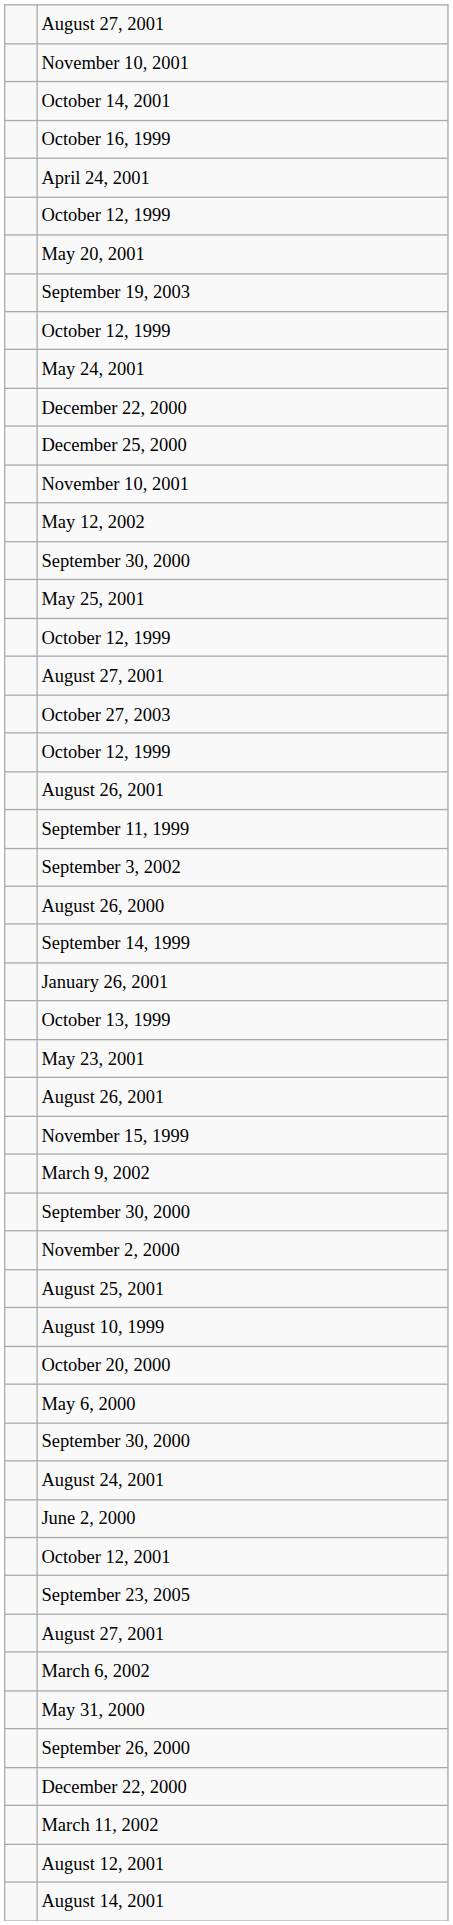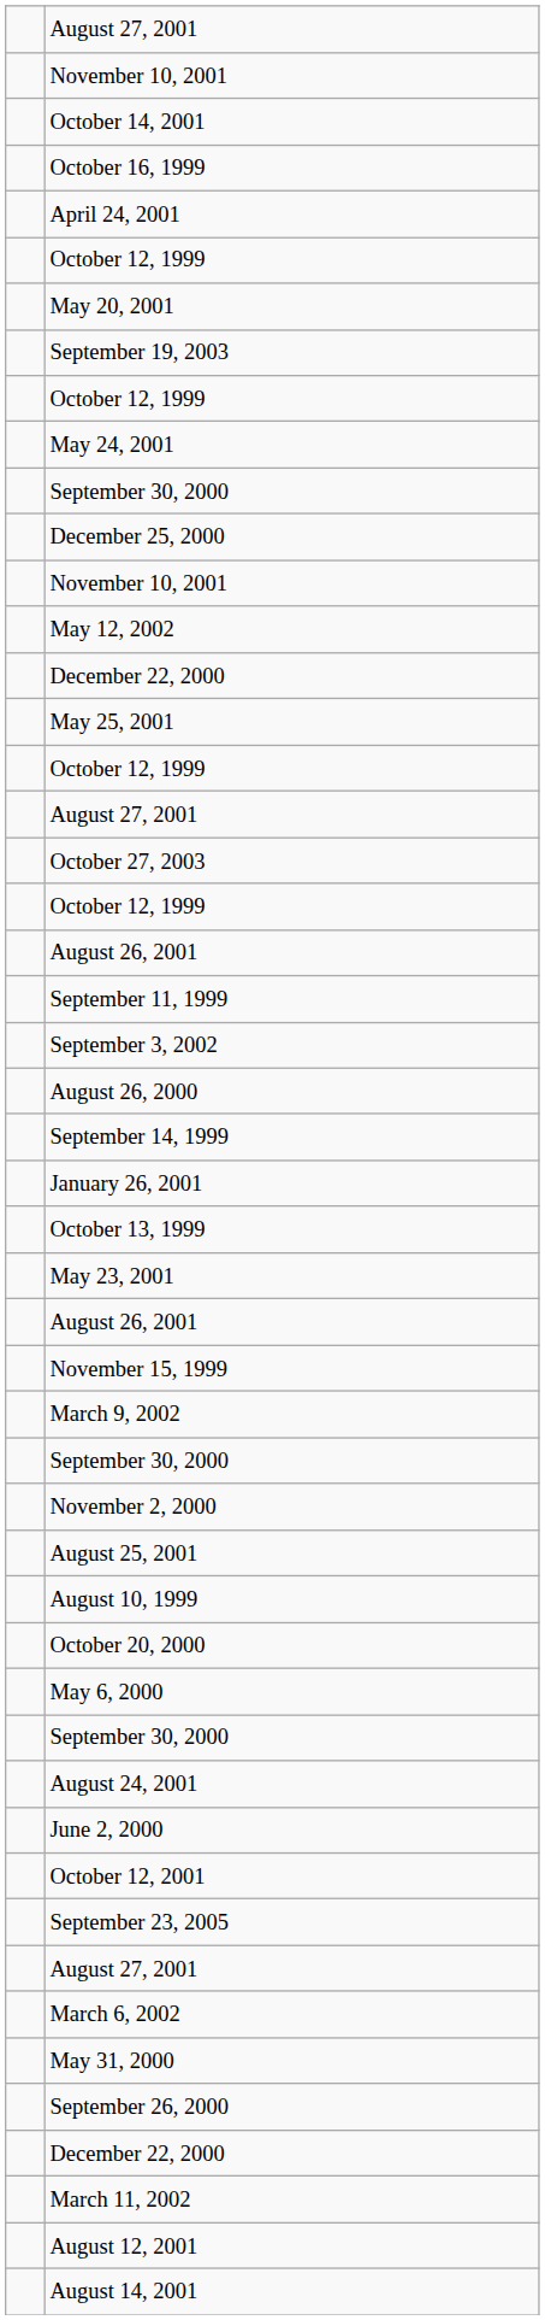row 11 | column 2: December 22, 2000 -> September 30, 2000
row 15 | column 2: September 30, 2000 -> December 22, 2000
